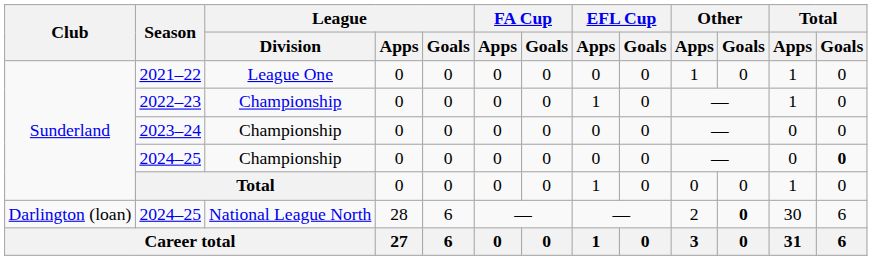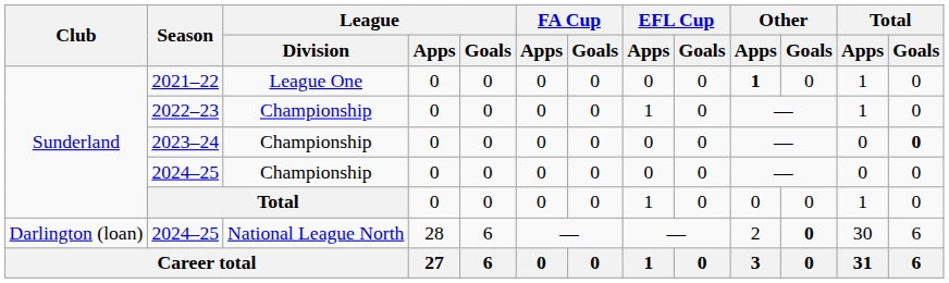2021–22 | Other / Apps: normal -> bold
2023–24 | Total / Goals: normal -> bold
2024–25 / Championship | Total / Goals: bold -> normal
